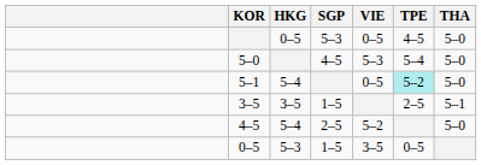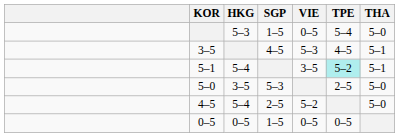row 2 | HKG: 0–5 -> 5–3
row 2 | SGP: 5–3 -> 1–5
row 2 | TPE: 4–5 -> 5–4
row 3 | KOR: 5–0 -> 3–5
row 3 | TPE: 5–4 -> 4–5
row 3 | THA: 5–0 -> 5–1
row 4 | VIE: 0–5 -> 3–5
row 4 | THA: 5–0 -> 5–1
row 5 | KOR: 3–5 -> 5–0
row 5 | SGP: 1–5 -> 5–3
row 5 | THA: 5–1 -> 5–0
row 7 | HKG: 5–3 -> 0–5
row 7 | VIE: 3–5 -> 0–5
